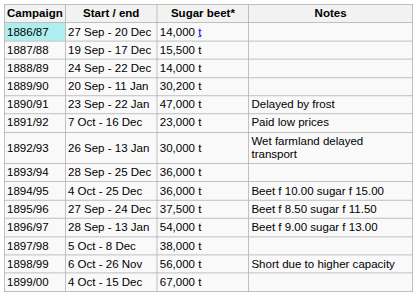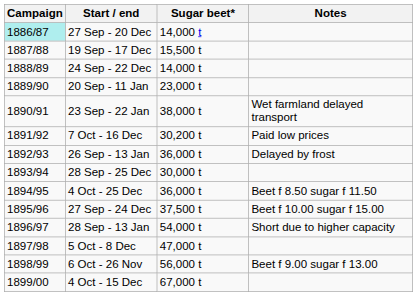20 Sep - 11 Jan | Sugar beet*: 30,200 t -> 23,000 t
23 Sep - 22 Jan | Sugar beet*: 47,000 t -> 38,000 t
23 Sep - 22 Jan | Notes: Delayed by frost -> Wet farmland delayed transport
7 Oct - 16 Dec | Sugar beet*: 23,000 t -> 30,200 t
26 Sep - 13 Jan | Sugar beet*: 30,000 t -> 36,000 t
26 Sep - 13 Jan | Notes: Wet farmland delayed transport -> Delayed by frost
28 Sep - 25 Dec | Sugar beet*: 36,000 t -> 30,000 t
4 Oct - 25 Dec | Notes: Beet f 10.00 sugar f 15.00 -> Beet f 8.50 sugar f 11.50
27 Sep - 24 Dec | Notes: Beet f 8.50 sugar f 11.50 -> Beet f 10.00 sugar f 15.00
28 Sep - 13 Jan | Notes: Beet f 9.00 sugar f 13.00 -> Short due to higher capacity
5 Oct - 8 Dec | Sugar beet*: 38,000 t -> 47,000 t
6 Oct - 26 Nov | Notes: Short due to higher capacity -> Beet f 9.00 sugar f 13.00
